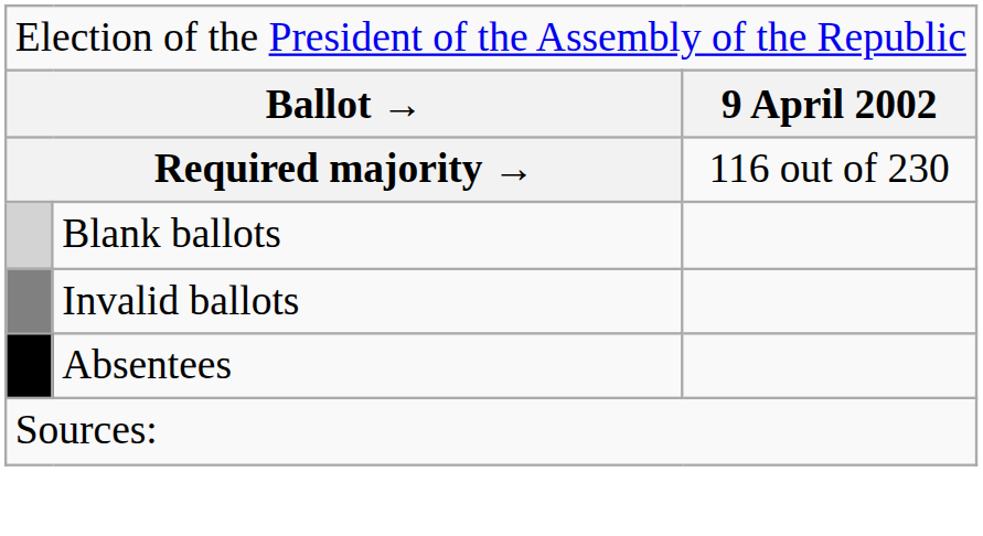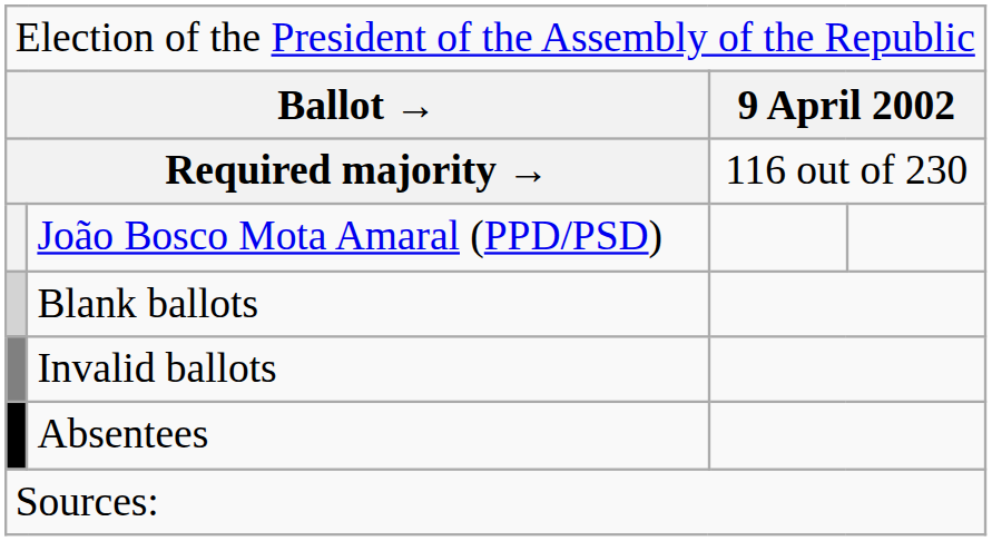+ row: João Bosco Mota Amaral (PPD/PSD)
